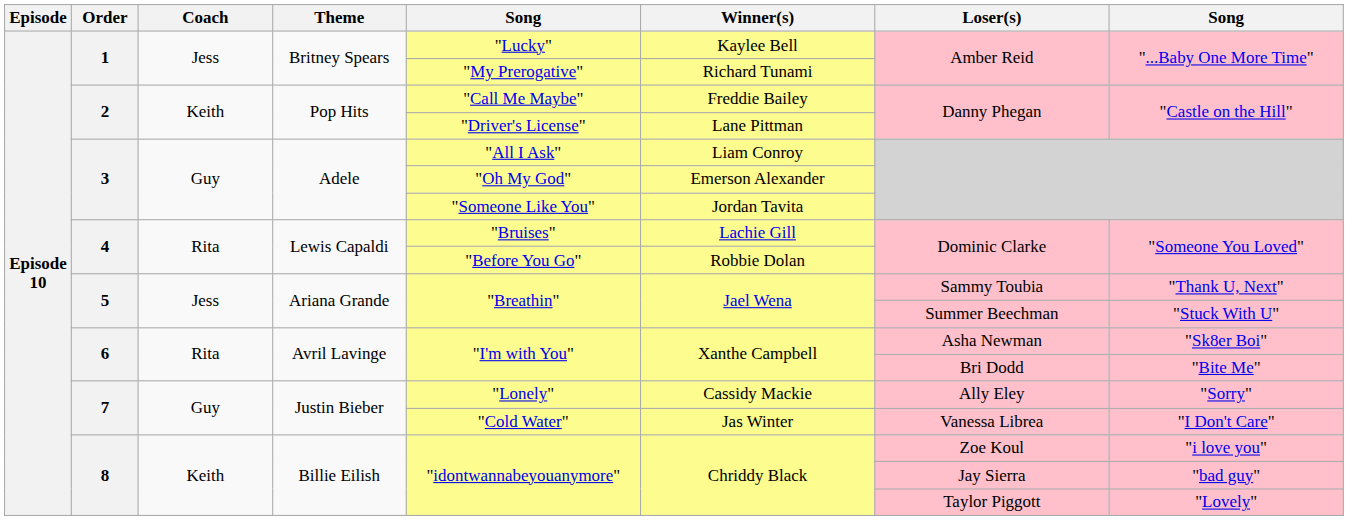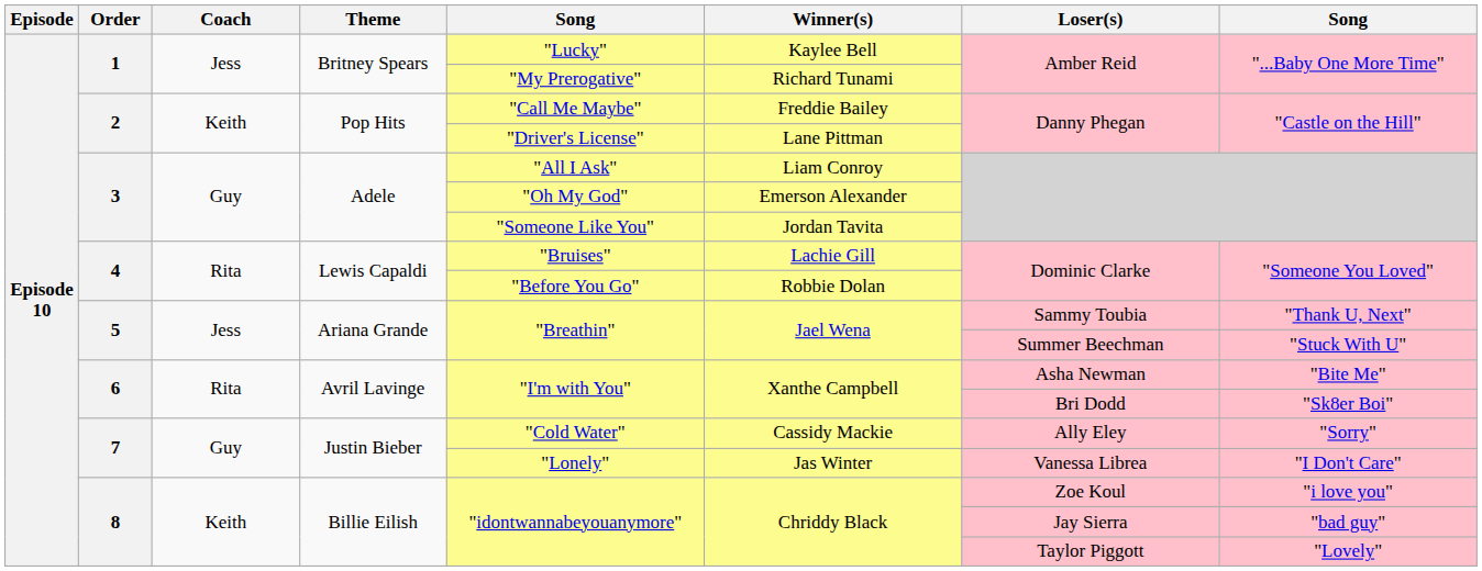row 13 | column 8: "Sk8er Boi" -> "Bite Me"
row 14 | column 8: "Bite Me" -> "Sk8er Boi"
row 15 | column 5: "Lonely" -> "Cold Water"
row 16 | column 5: "Cold Water" -> "Lonely"
